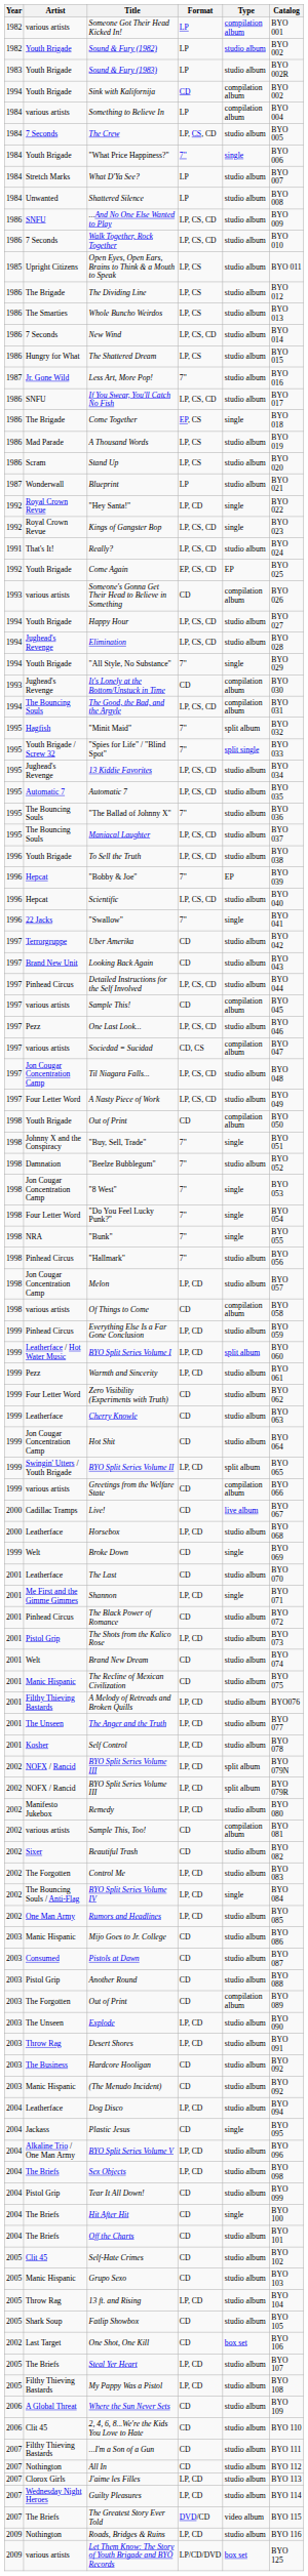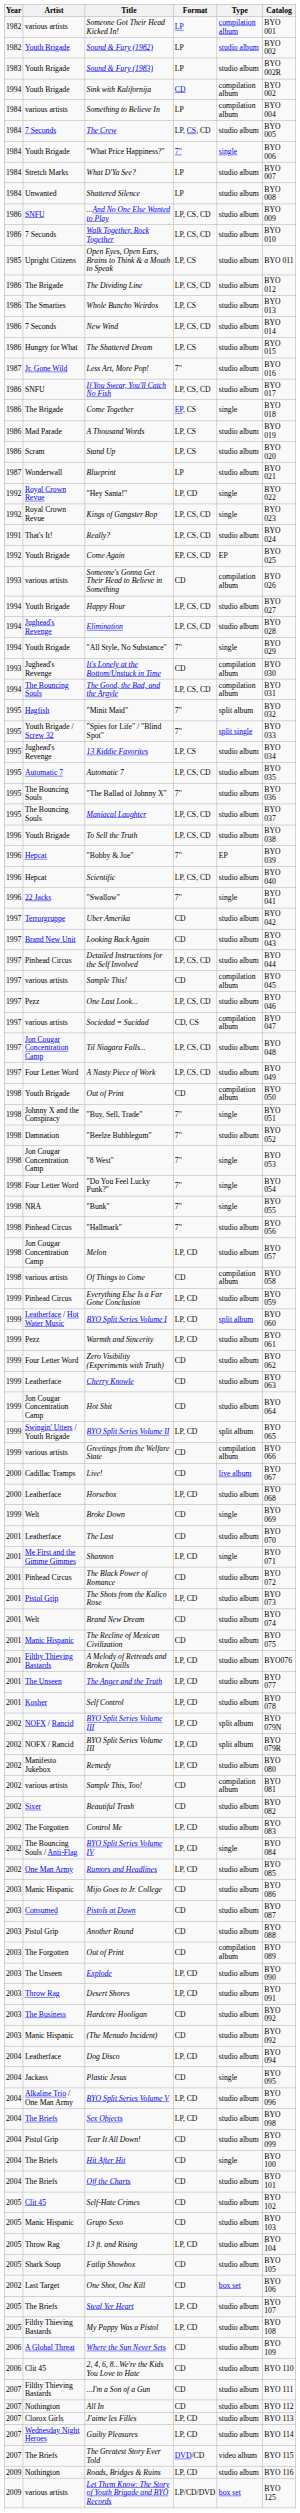The Dividing Line | Format: LP, CS -> LP, CS, CD
13 Kiddie Favorites | Format: LP, CS, CD -> LP, CS
